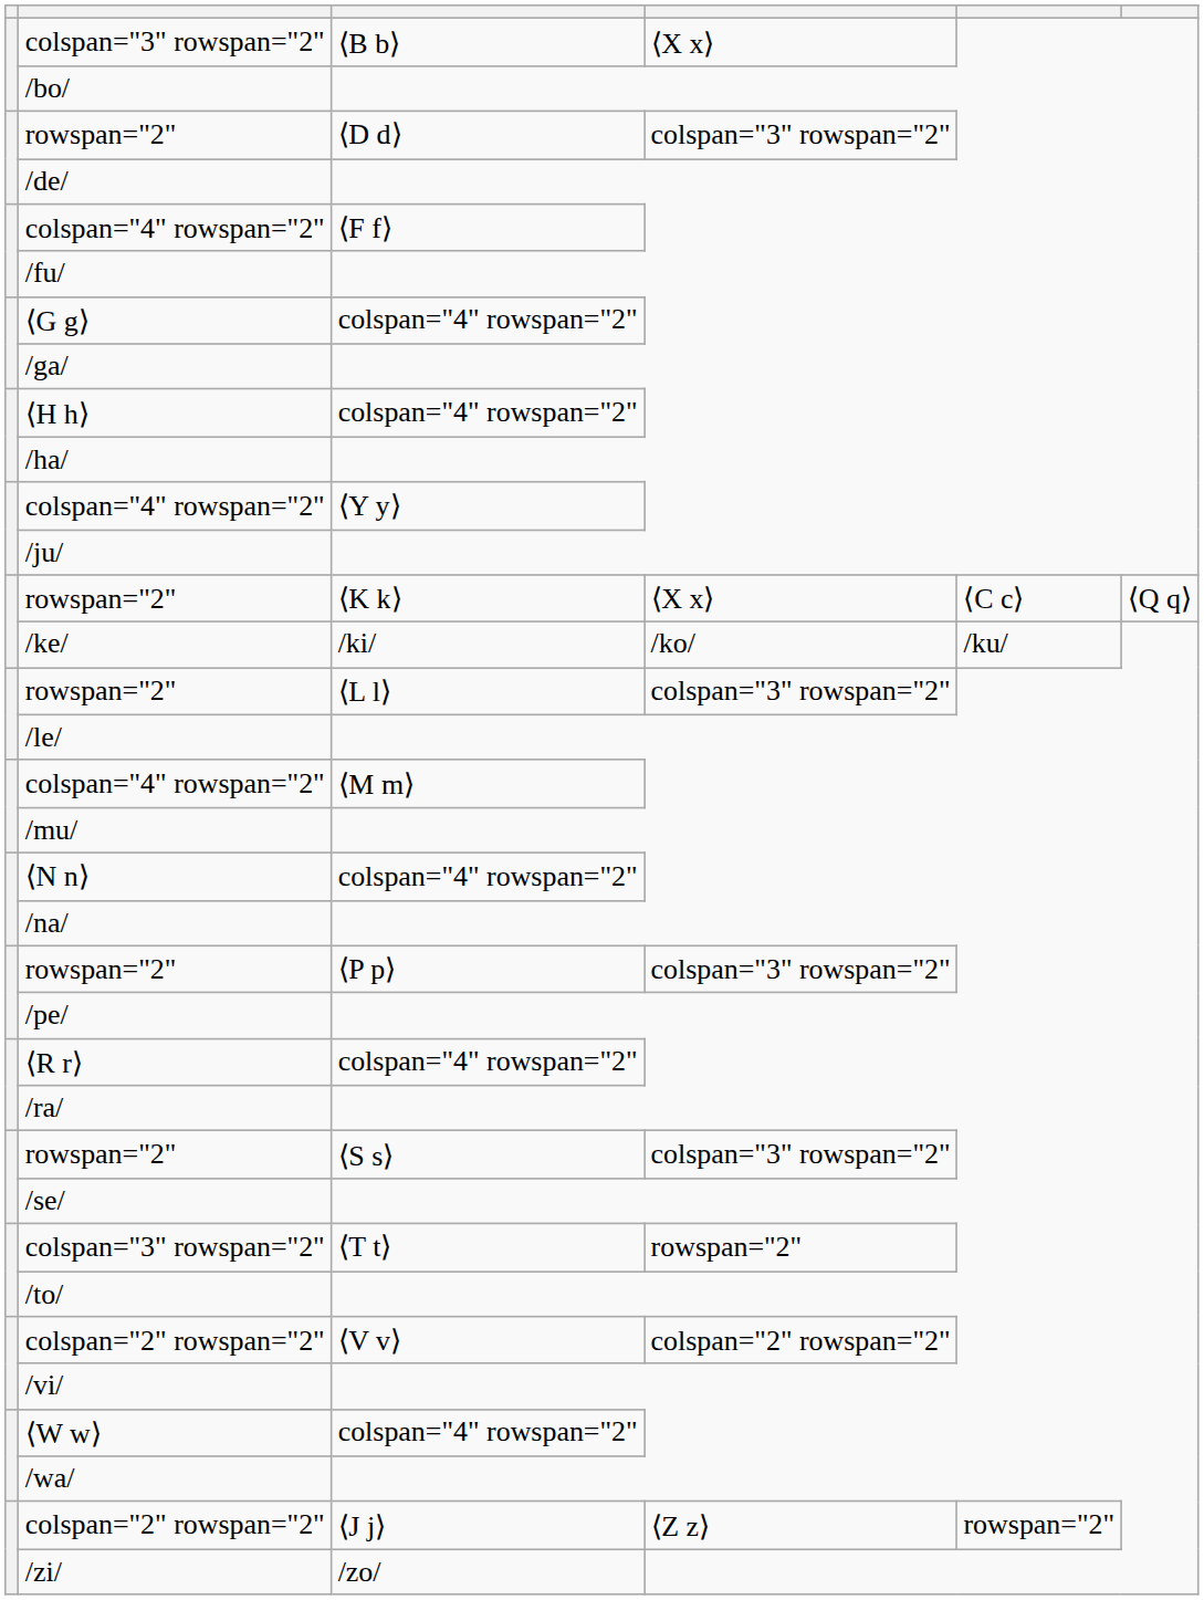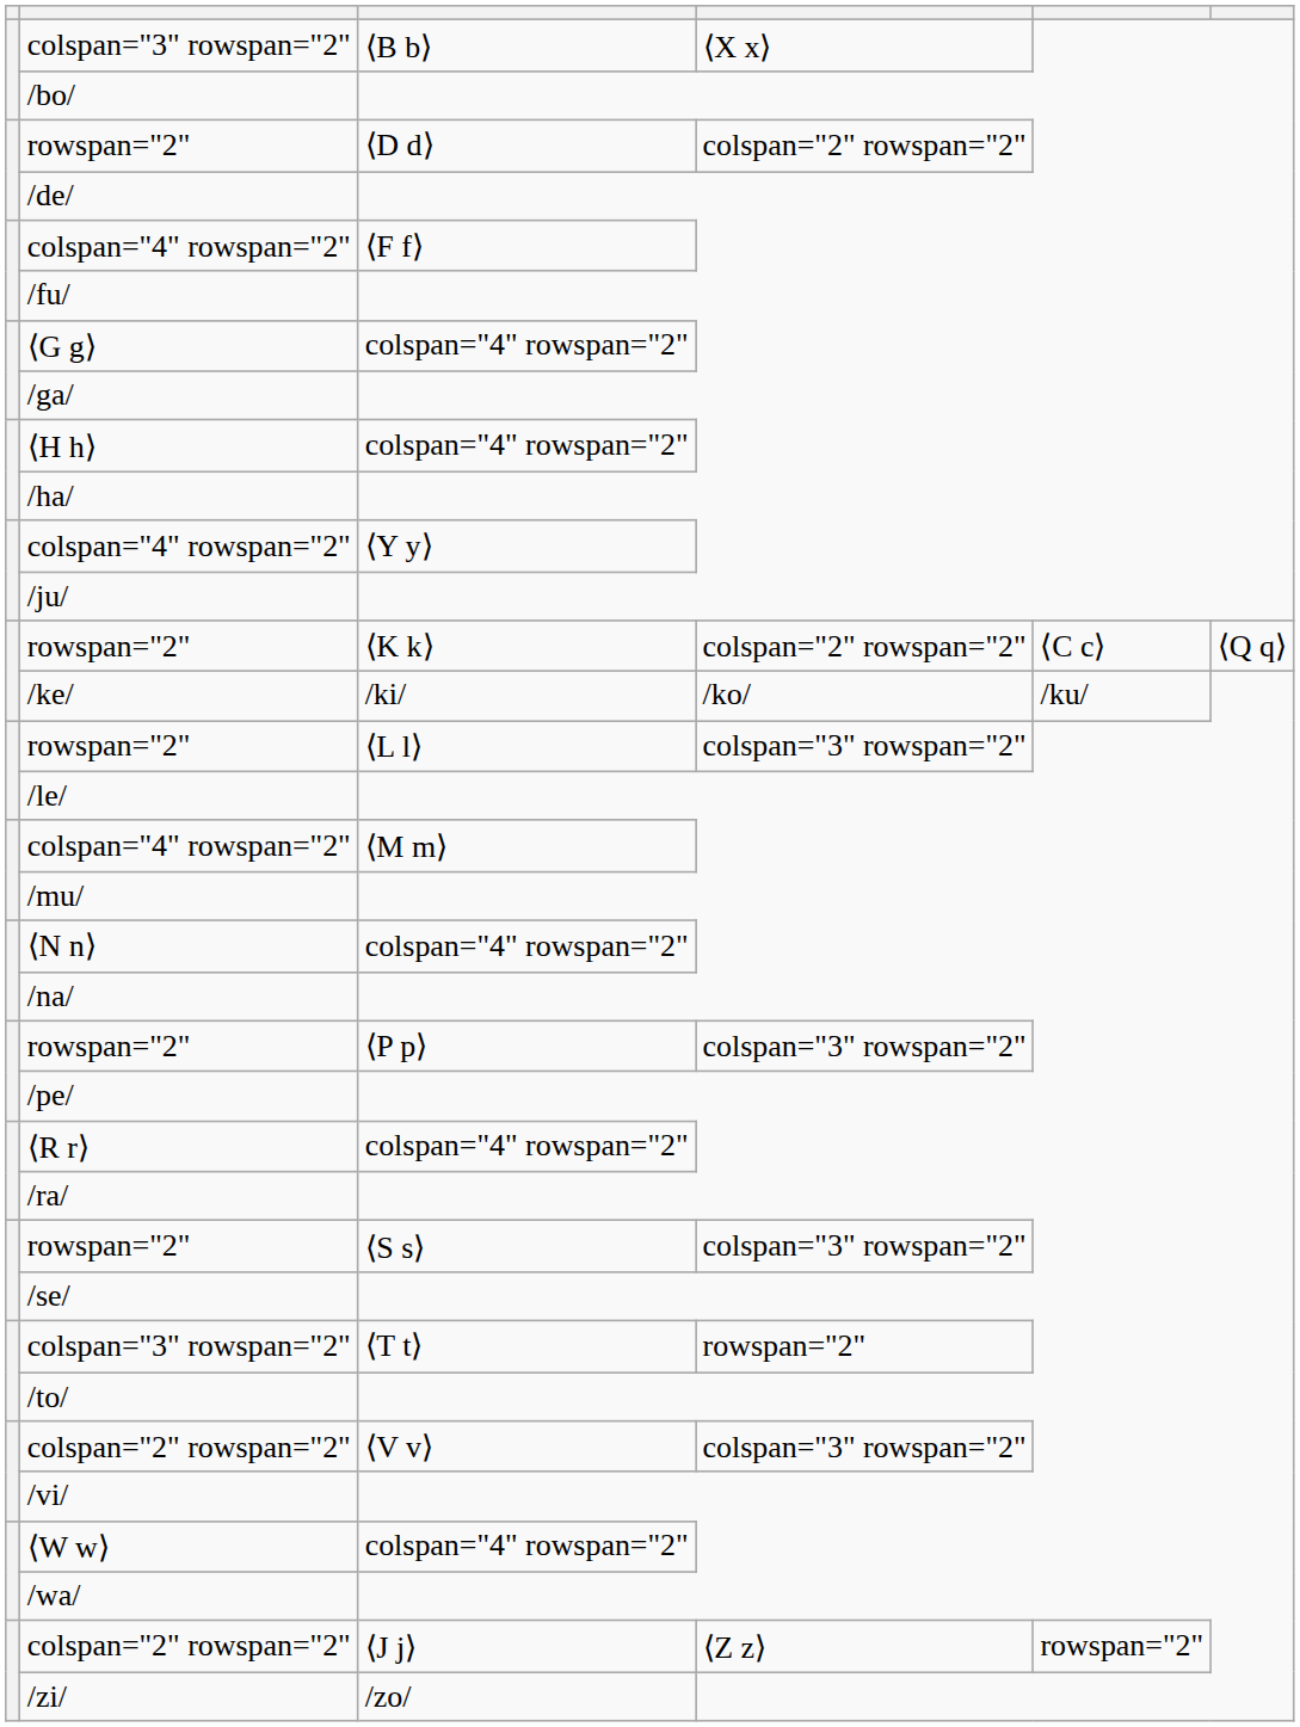rowspan="2" / ⟨D d⟩ | column 4: colspan="3" rowspan="2" -> colspan="2" rowspan="2"
rowspan="2" / ⟨K k⟩ | column 4: ⟨X x⟩ -> colspan="2" rowspan="2"
colspan="2" rowspan="2" / ⟨V v⟩ | column 4: colspan="2" rowspan="2" -> colspan="3" rowspan="2"
